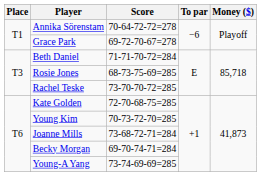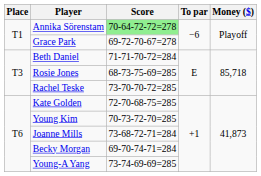Annika Sörenstam | Score: no background -> lightgreen background
